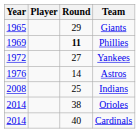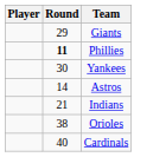- column: Year | 1965 | 1969 | 1972 | 1976 | 2008 | 2014 | 2014
Yankees | Round: 27 -> 30
Indians | Round: 25 -> 21
